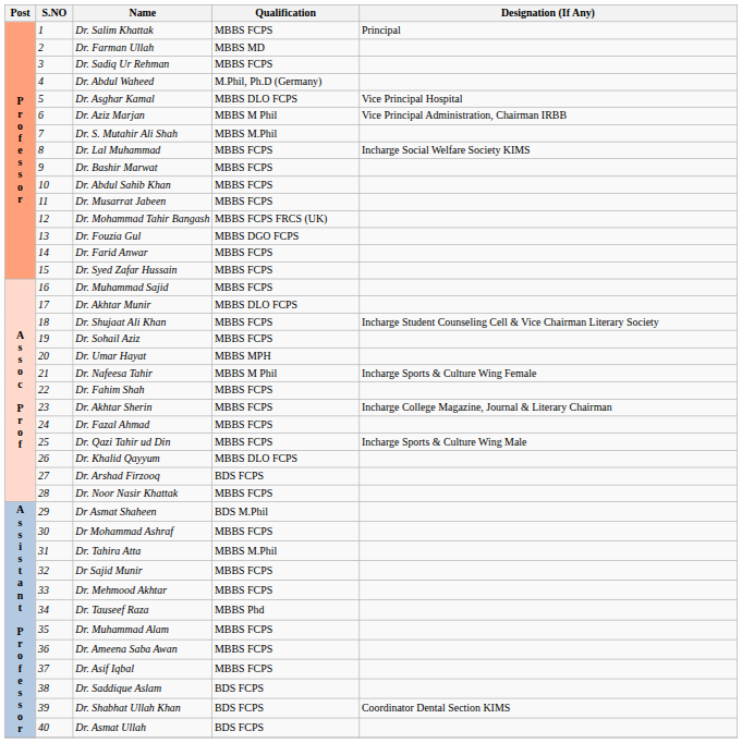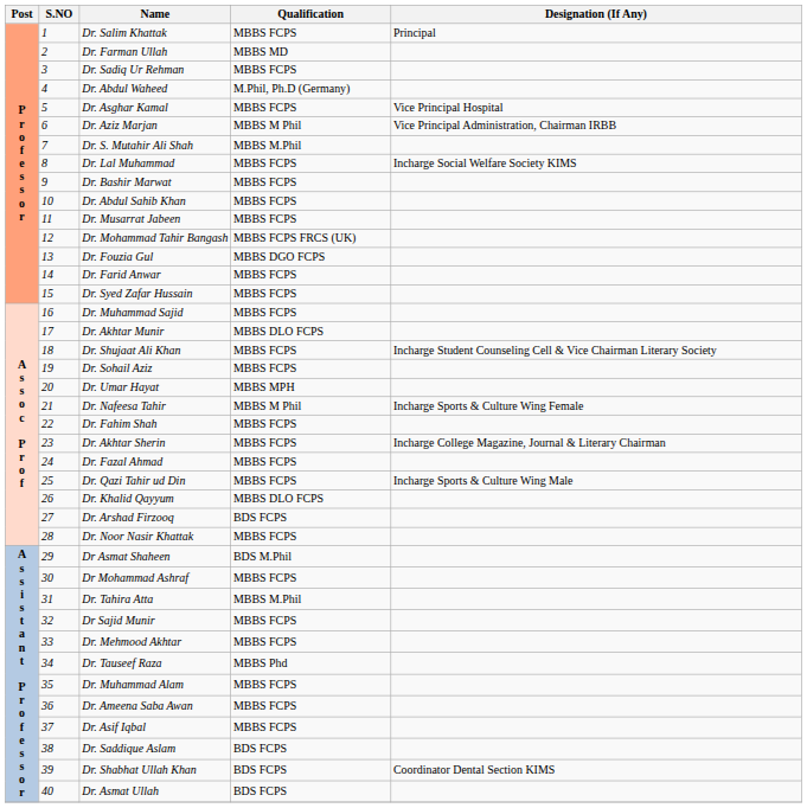Dr. Asghar Kamal | Qualification: MBBS DLO FCPS -> MBBS FCPS
